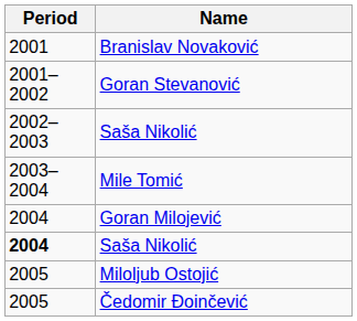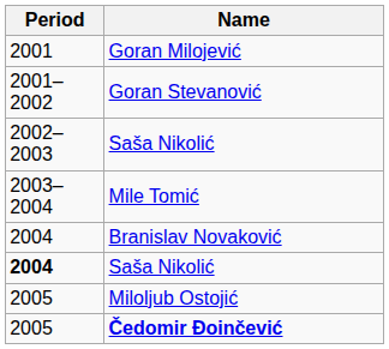row 2 | Name: Branislav Novaković -> Goran Milojević
row 6 | Name: Goran Milojević -> Branislav Novaković
row 9 | Name: normal -> bold
